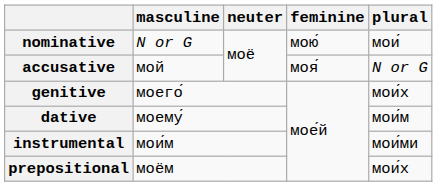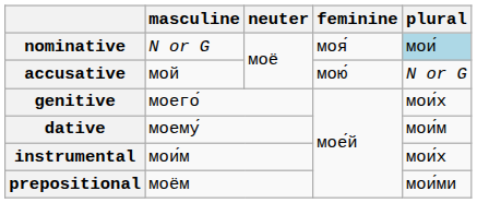nominative | feminine: мою́ -> моя́
nominative | plural: no background -> lightblue background
accusative | feminine: моя́ -> мою́
instrumental | plural: мои́ми -> мои́х
prepositional | plural: мои́х -> мои́ми
